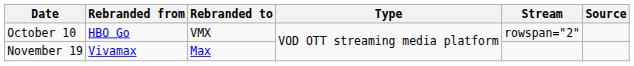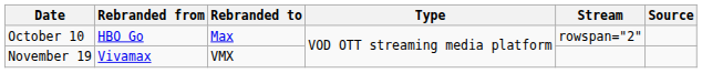October 10 | Rebranded to: VMX -> Max
November 19 | Rebranded to: Max -> VMX
